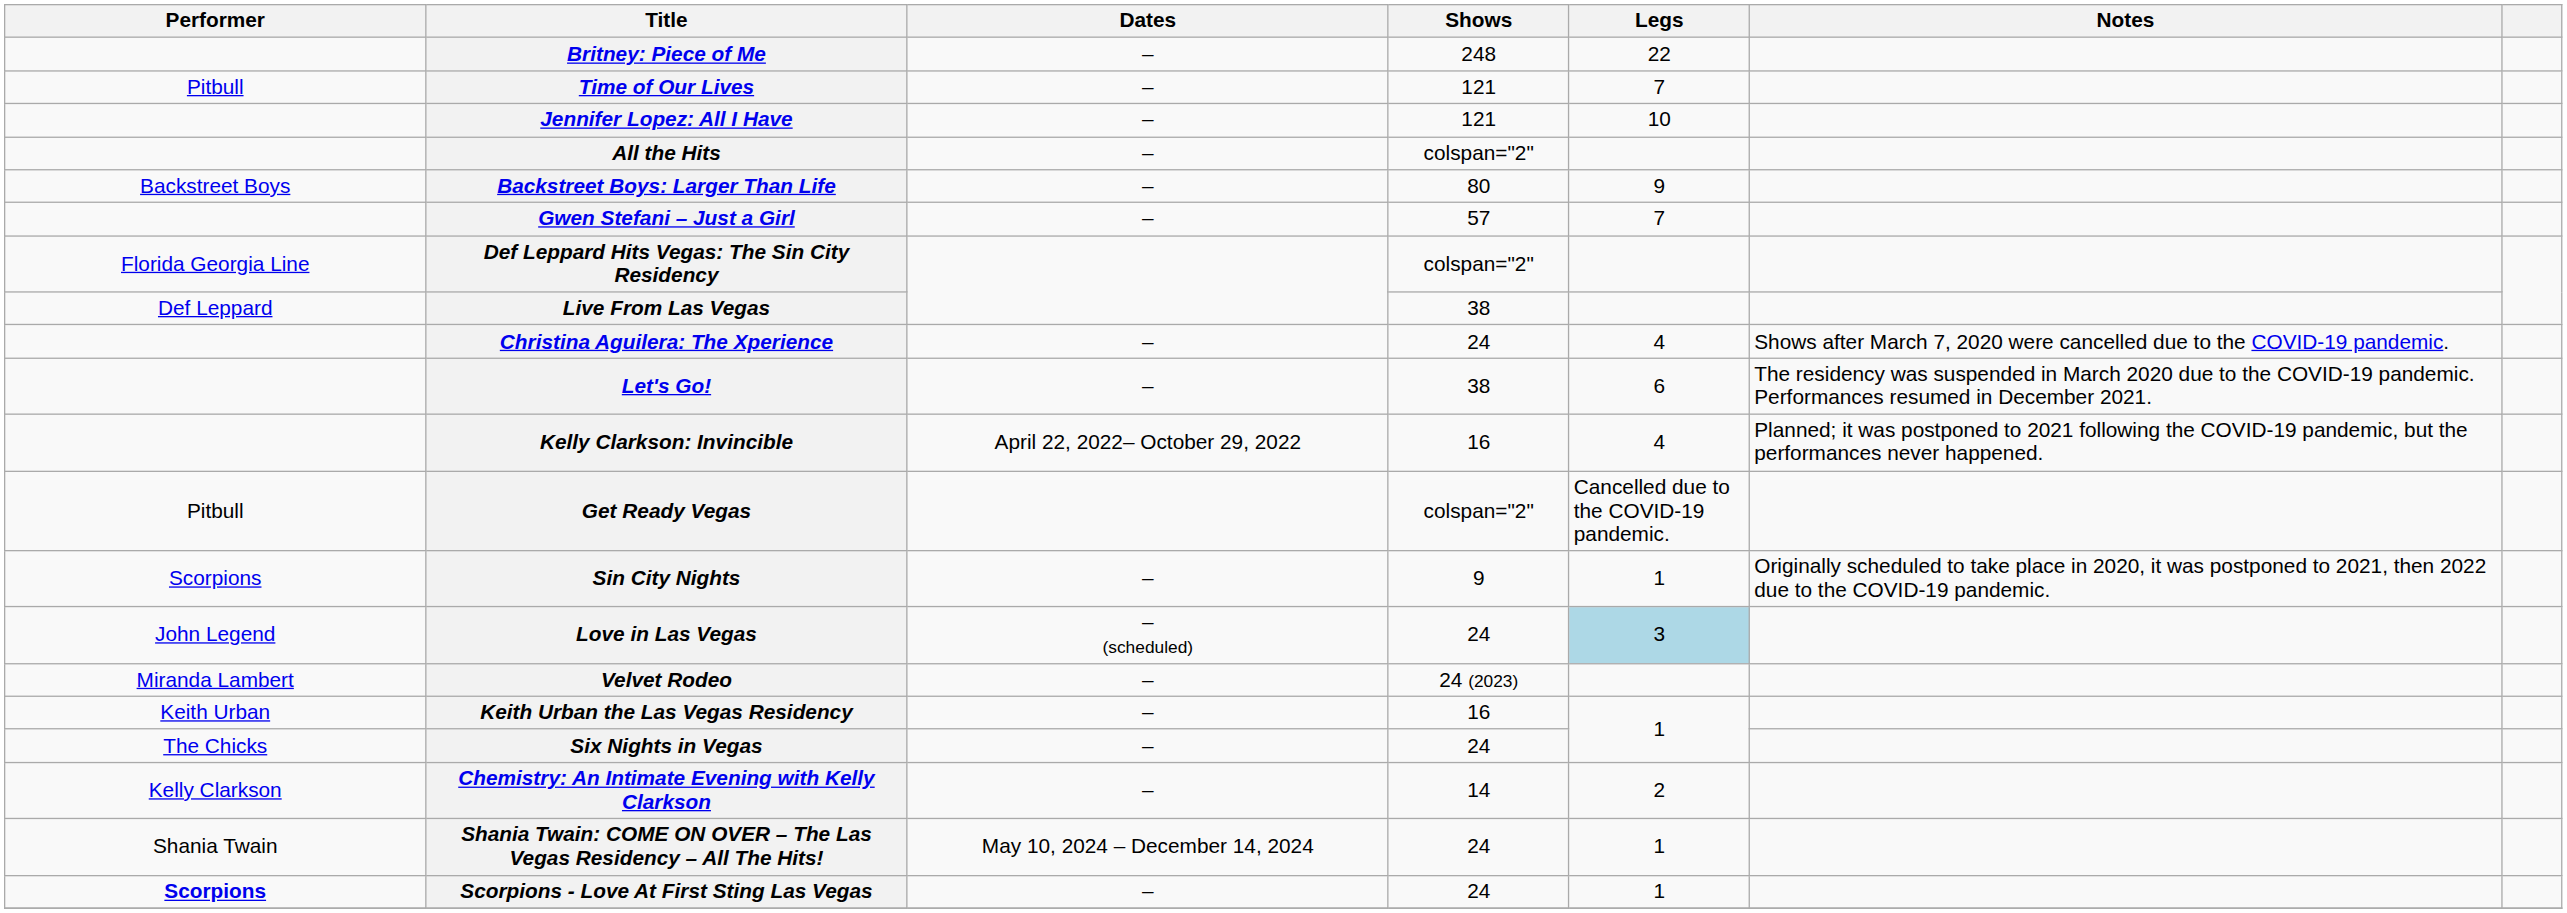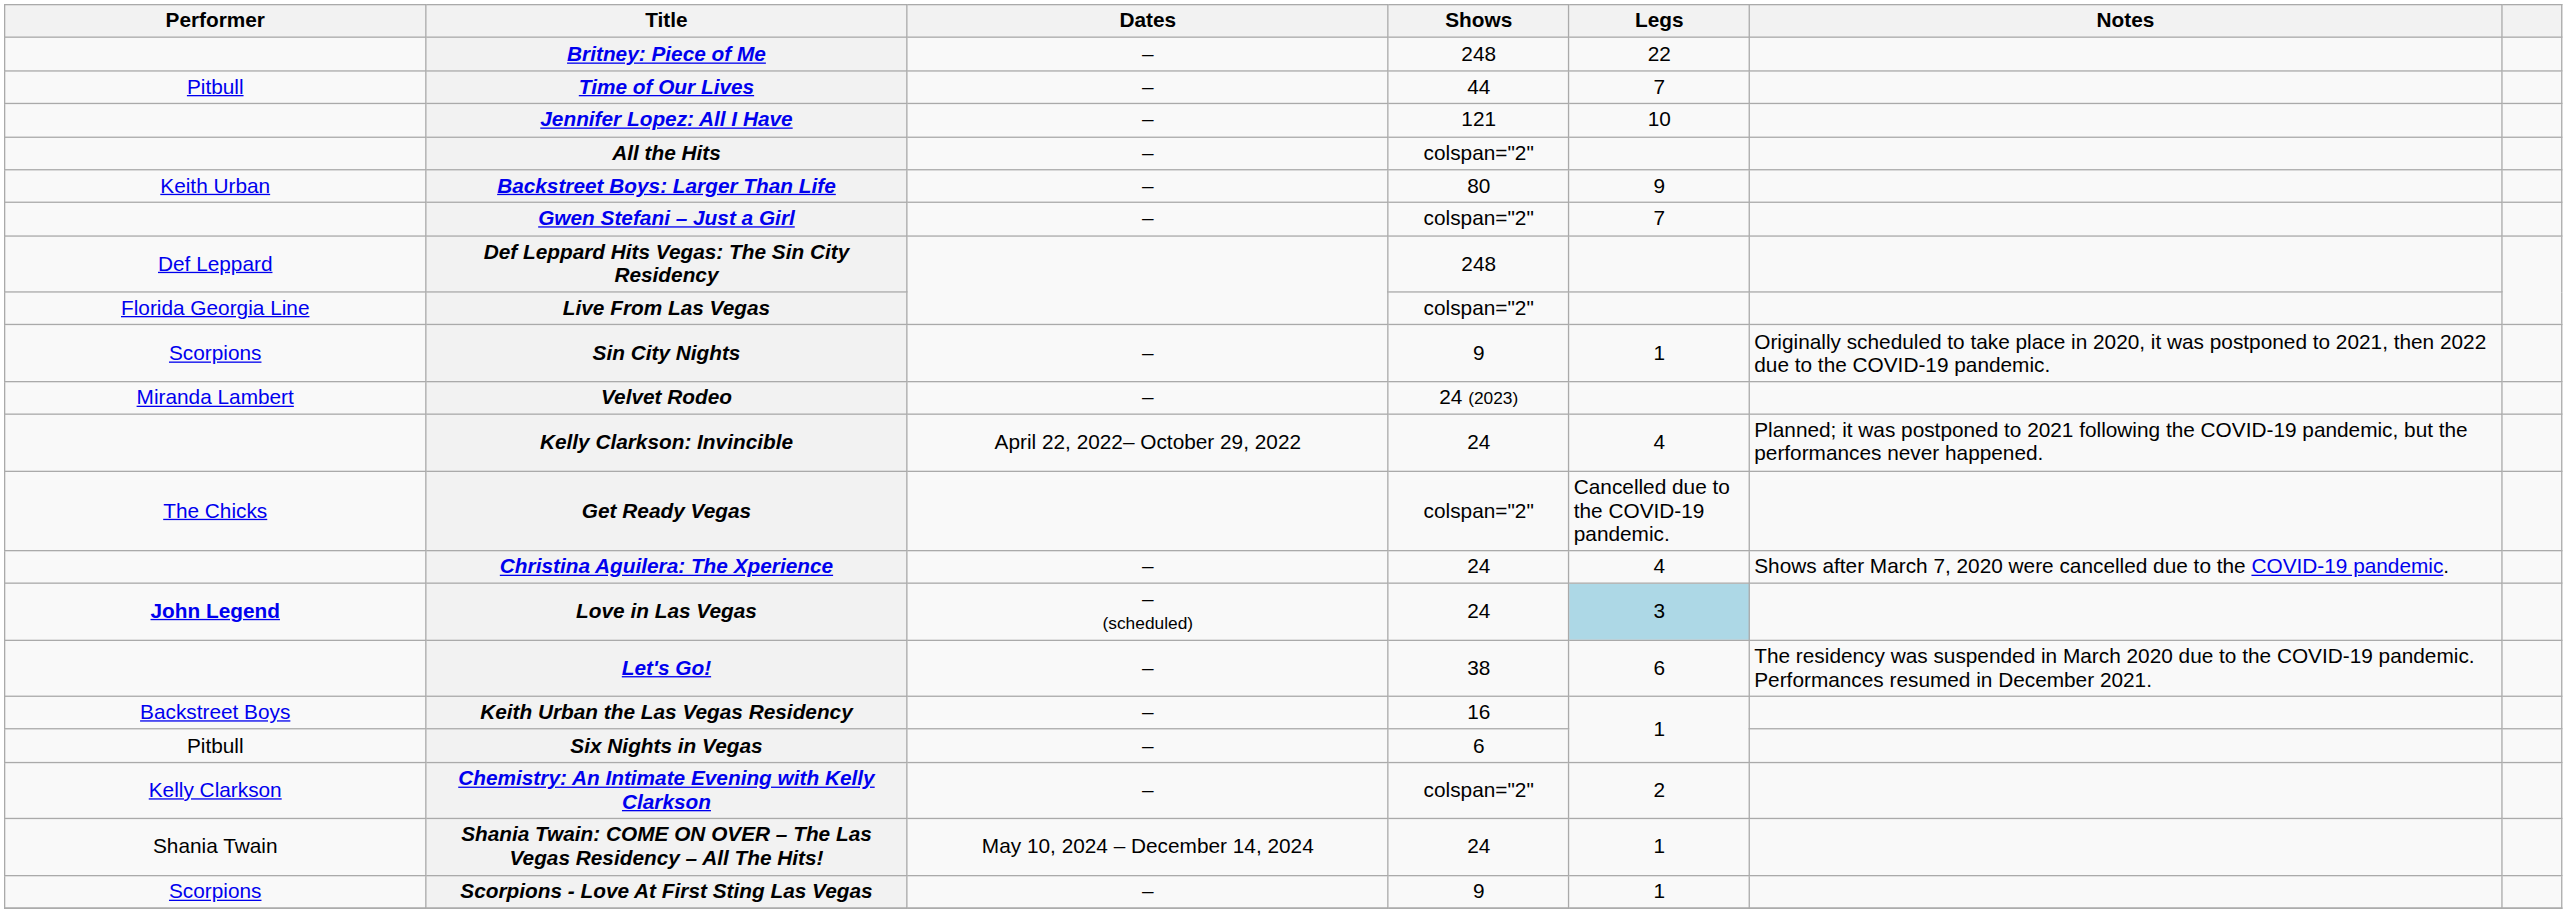Time of Our Lives | Shows: 121 -> 44
Backstreet Boys: Larger Than Life | Performer: Backstreet Boys -> Keith Urban
Gwen Stefani – Just a Girl | Shows: 57 -> colspan="2"
Def Leppard Hits Vegas: The Sin City Residency | Performer: Florida Georgia Line -> Def Leppard
Def Leppard Hits Vegas: The Sin City Residency | Shows: colspan="2" -> 248
Live From Las Vegas | Performer: Def Leppard -> Florida Georgia Line
Live From Las Vegas | Shows: 38 -> colspan="2"
rows swapped: Christina Aguilera: The Xperience <-> Sin City Nights
rows swapped: Let's Go! <-> Velvet Rodeo
Kelly Clarkson: Invincible | Shows: 16 -> 24
Get Ready Vegas | Performer: Pitbull -> The Chicks
Love in Las Vegas | Performer: normal -> bold
Keith Urban the Las Vegas Residency | Performer: Keith Urban -> Backstreet Boys
Six Nights in Vegas | Performer: The Chicks -> Pitbull
Six Nights in Vegas | Shows: 24 -> 6
Chemistry: An Intimate Evening with Kelly Clarkson | Shows: 14 -> colspan="2"
Scorpions - Love At First Sting Las Vegas | Performer: bold -> normal
Scorpions - Love At First Sting Las Vegas | Shows: 24 -> 9
